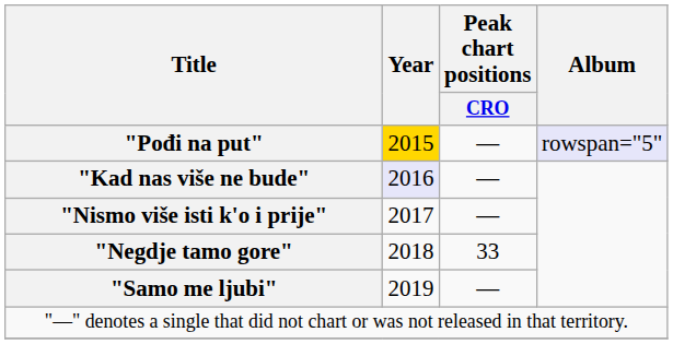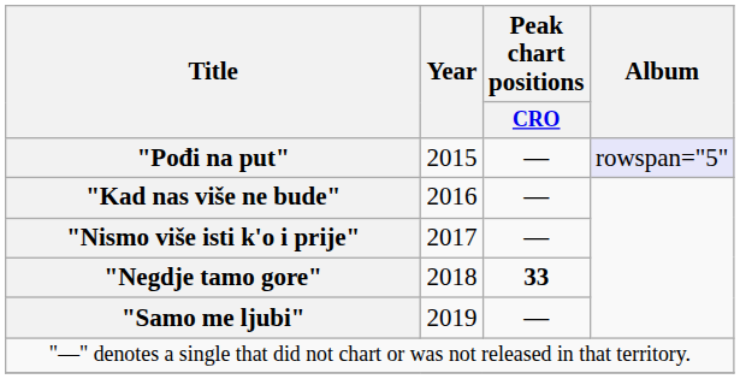"Pođi na put" | Year: gold background -> no background
"Kad nas više ne bude" | Year: lavender background -> no background
"Negdje tamo gore" | Peak chart positions / CRO: normal -> bold
